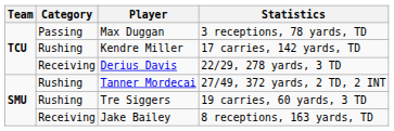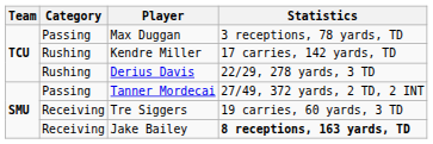Derius Davis | Category: Receiving -> Rushing
Tanner Mordecai | Category: Rushing -> Passing
Tre Siggers | Category: Rushing -> Receiving
Jake Bailey | Statistics: normal -> bold
